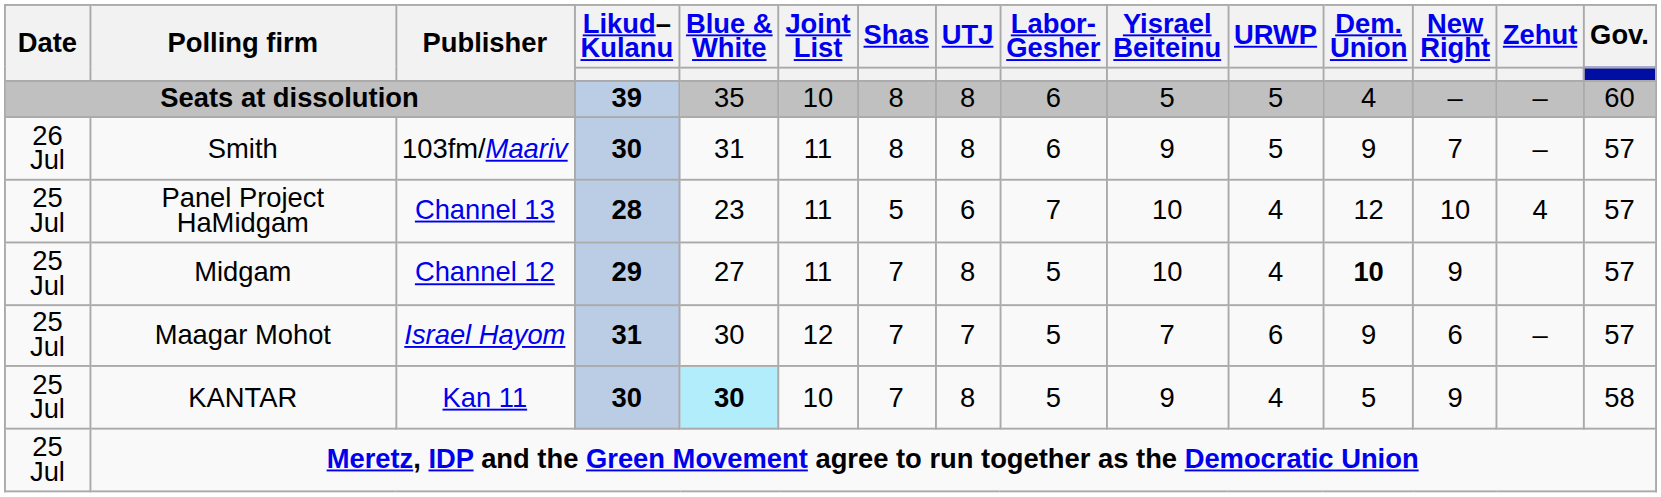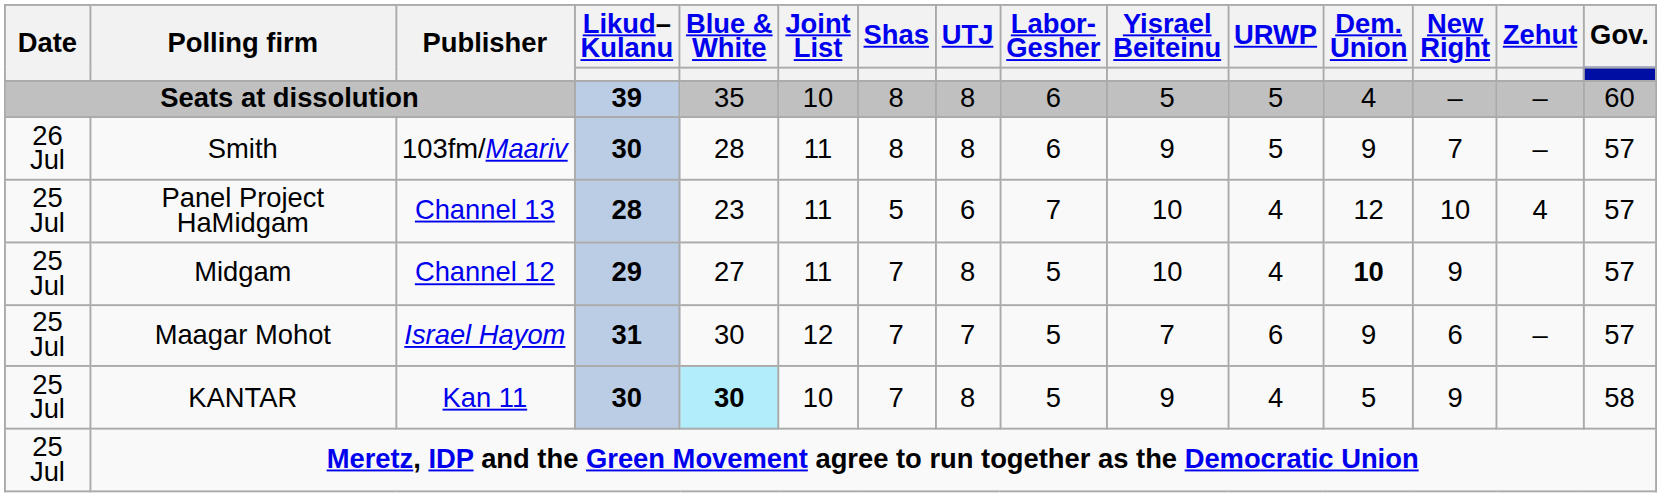Smith | Blue & White: 31 -> 28
